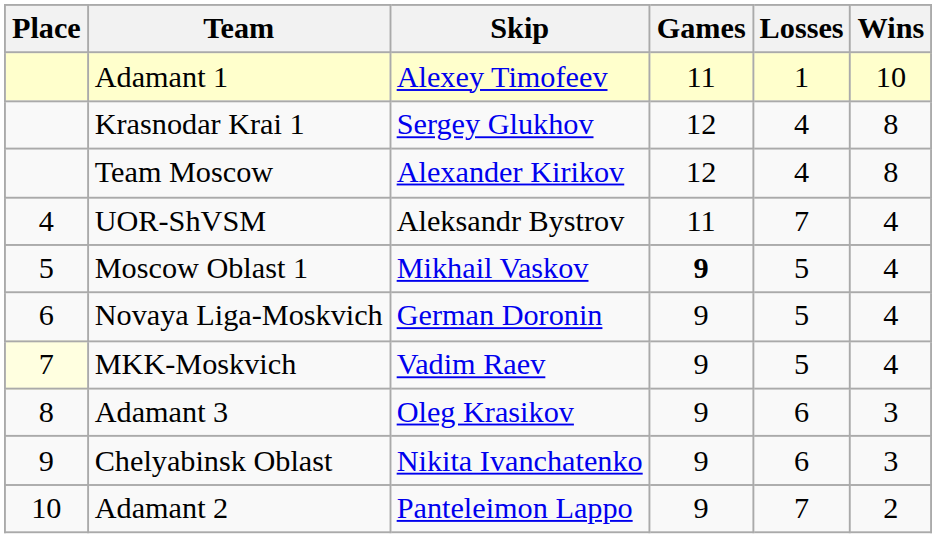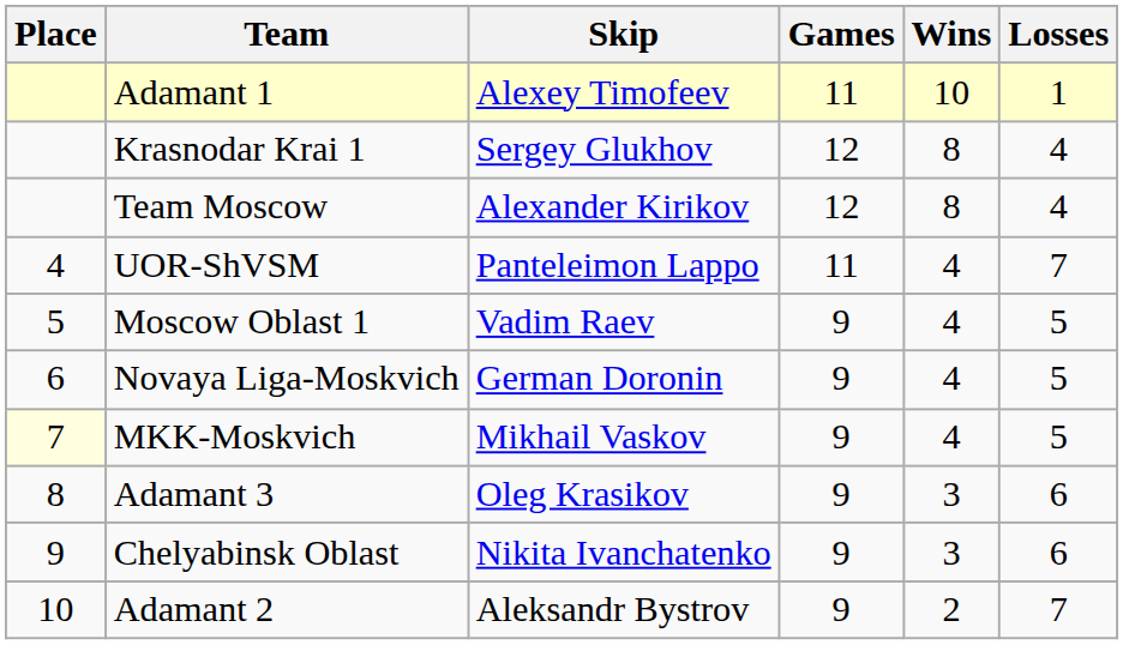columns swapped: Wins <-> Losses
UOR-ShVSM | Skip: Aleksandr Bystrov -> Panteleimon Lappo
Moscow Oblast 1 | Skip: Mikhail Vaskov -> Vadim Raev
Moscow Oblast 1 | Games: bold -> normal
MKK-Moskvich | Skip: Vadim Raev -> Mikhail Vaskov
Adamant 2 | Skip: Panteleimon Lappo -> Aleksandr Bystrov
